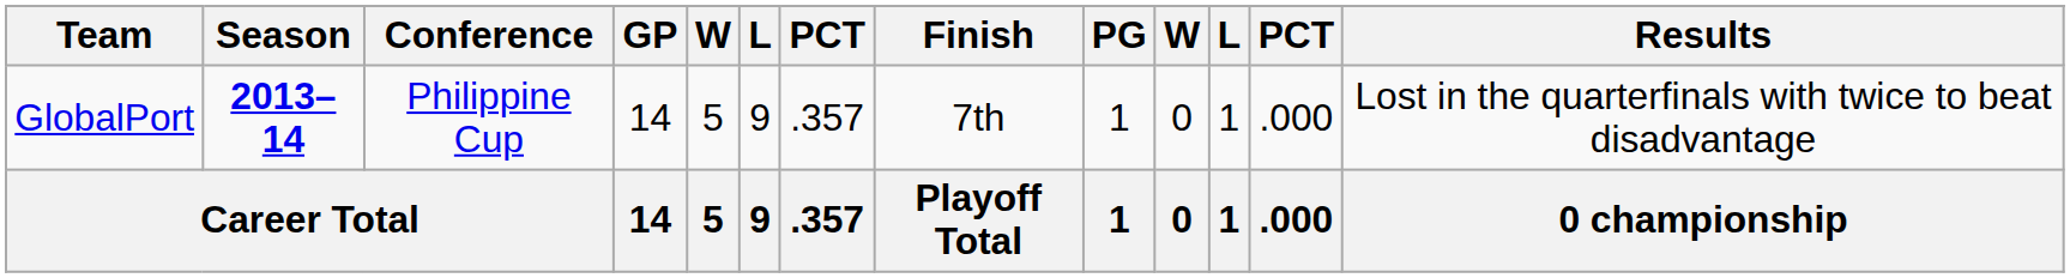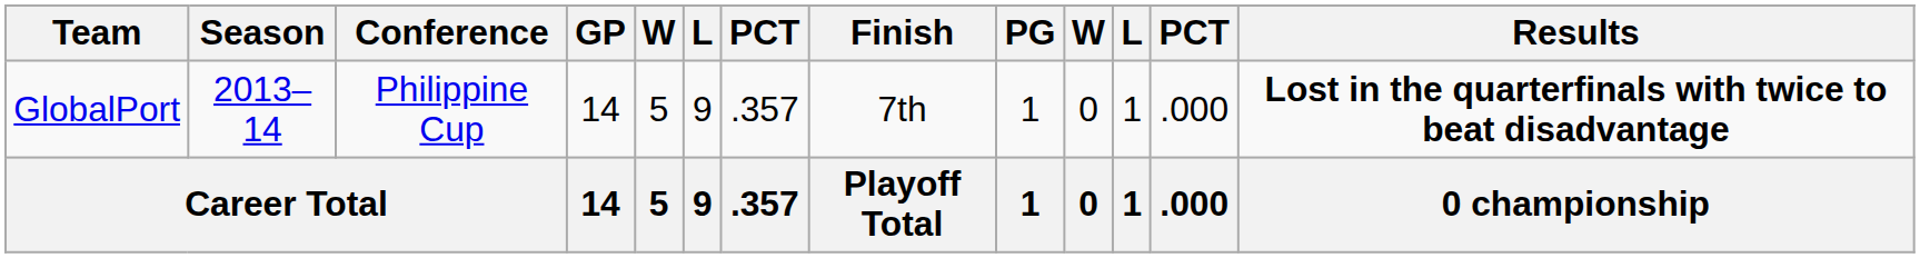GlobalPort | Season: bold -> normal
GlobalPort | Results: normal -> bold
